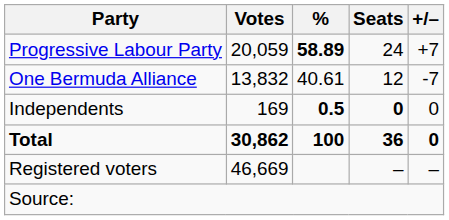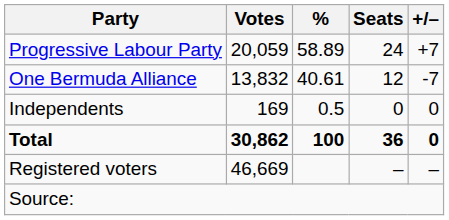Progressive Labour Party | %: bold -> normal
Independents | %: bold -> normal
Independents | Seats: bold -> normal
